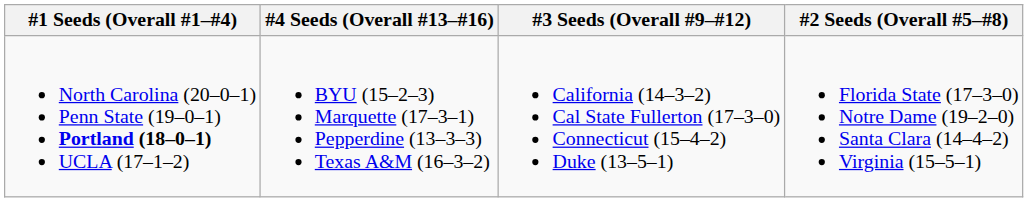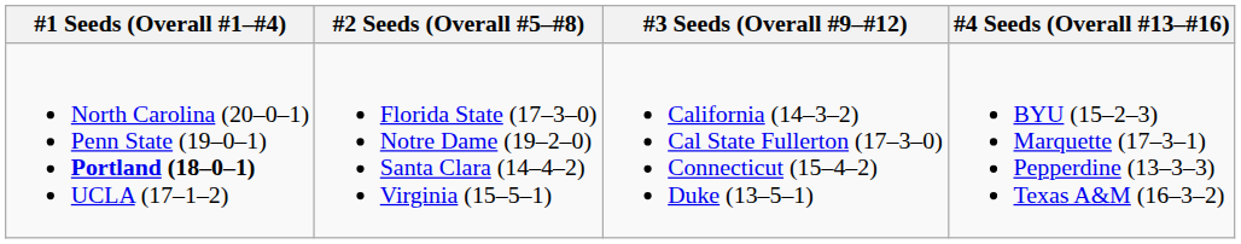columns swapped: #2 Seeds (Overall #5–#8) <-> #4 Seeds (Overall #13–#16)
